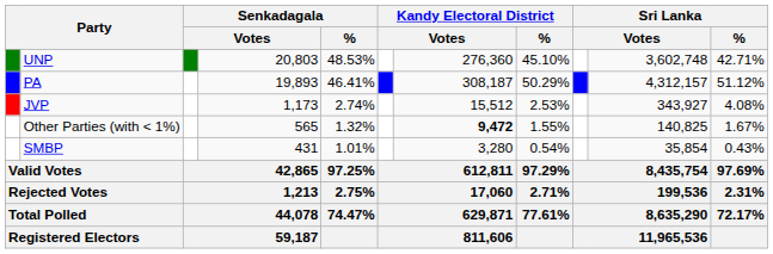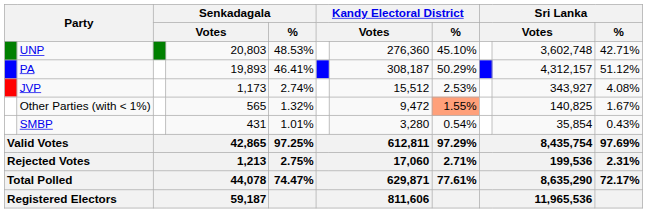Other Parties (with < 1%) | column 7: bold -> normal
Other Parties (with < 1%) | Kandy Electoral District / %: no background -> lightsalmon background
